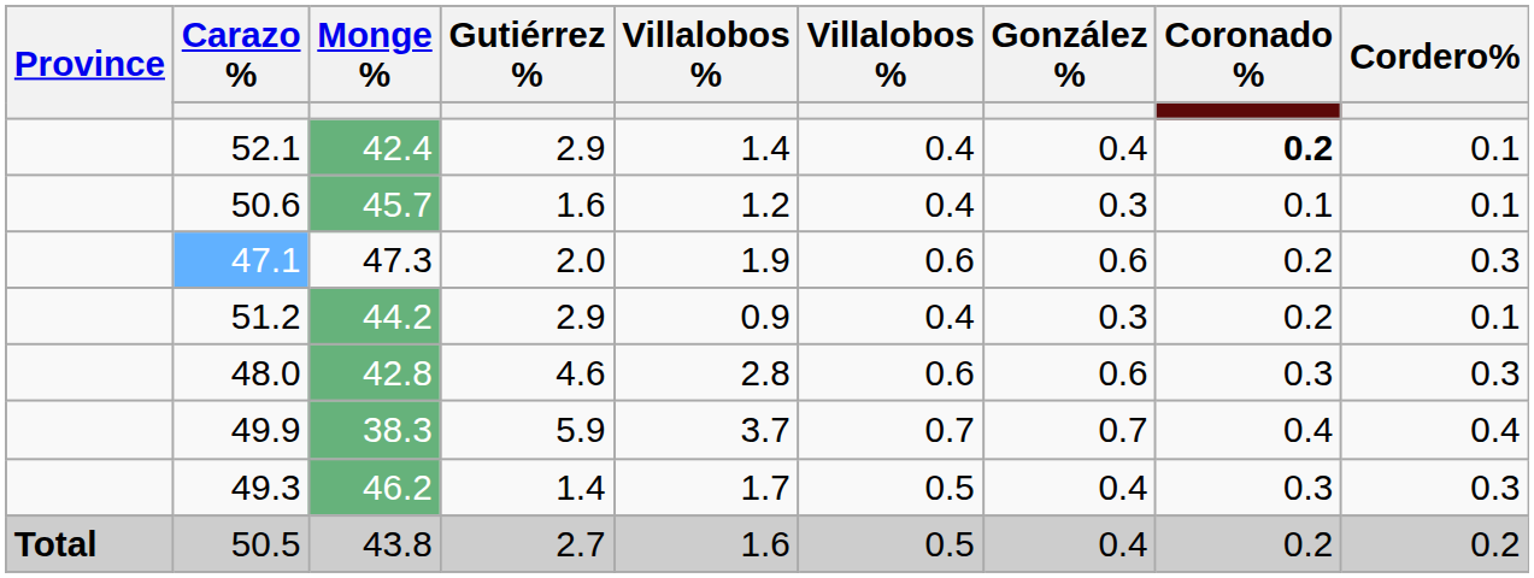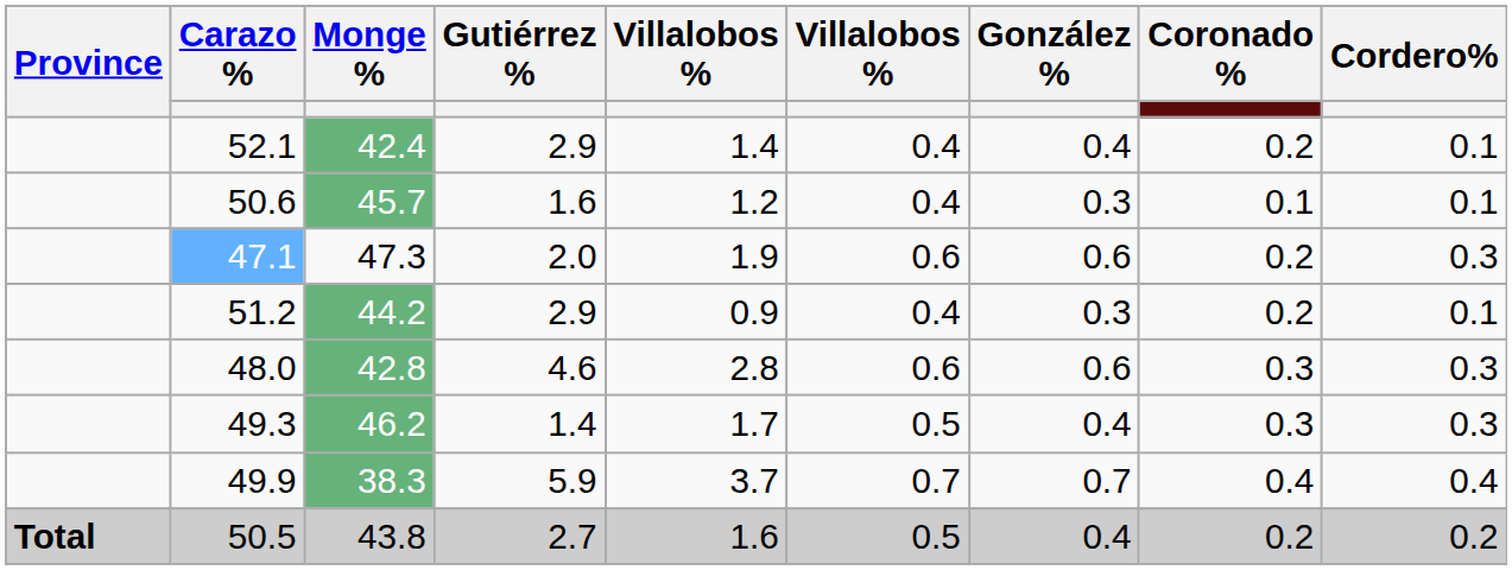52.1 | Coronado %: bold -> normal
rows swapped: 49.9 <-> 49.3
